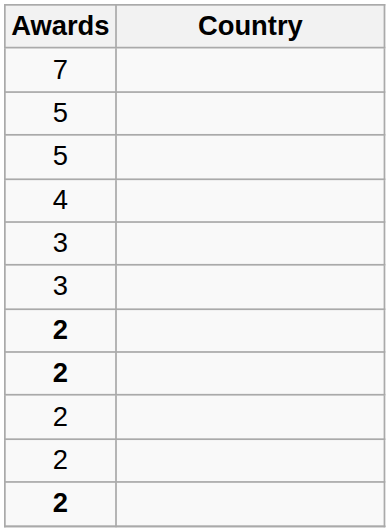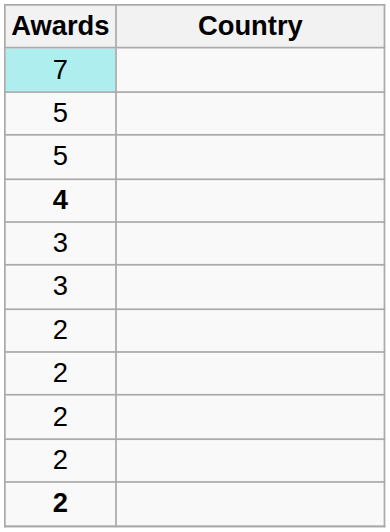row 2 | Awards: no background -> paleturquoise background
row 5 | Awards: normal -> bold
row 8 | Awards: bold -> normal
row 9 | Awards: bold -> normal
